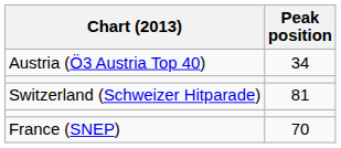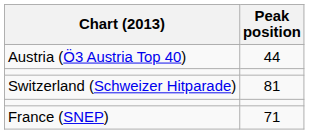row 2 | Peak position: 34 -> 44
row 6 | Peak position: 70 -> 71
